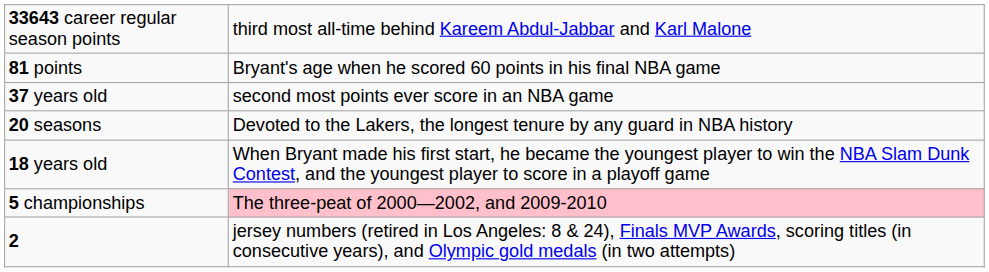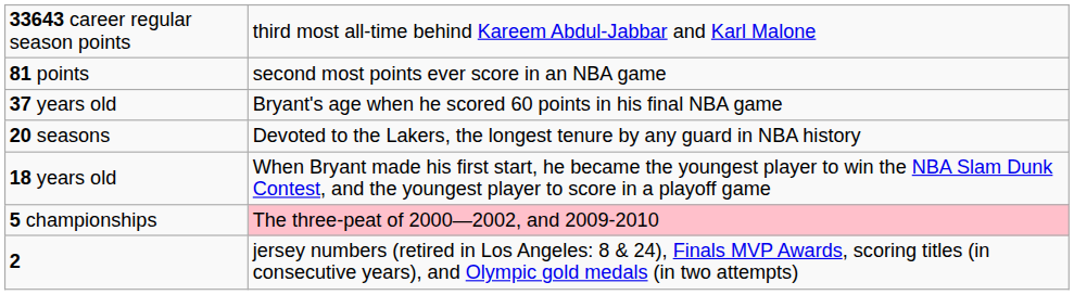81 points | column 2: Bryant's age when he scored 60 points in his final NBA game -> second most points ever score in an NBA game
37 years old | column 2: second most points ever score in an NBA game -> Bryant's age when he scored 60 points in his final NBA game
